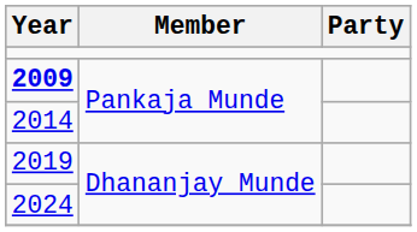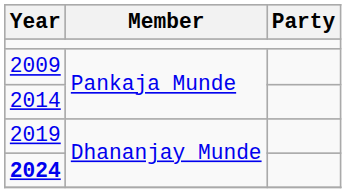2009 | Year: bold -> normal
2024 | Year: normal -> bold
